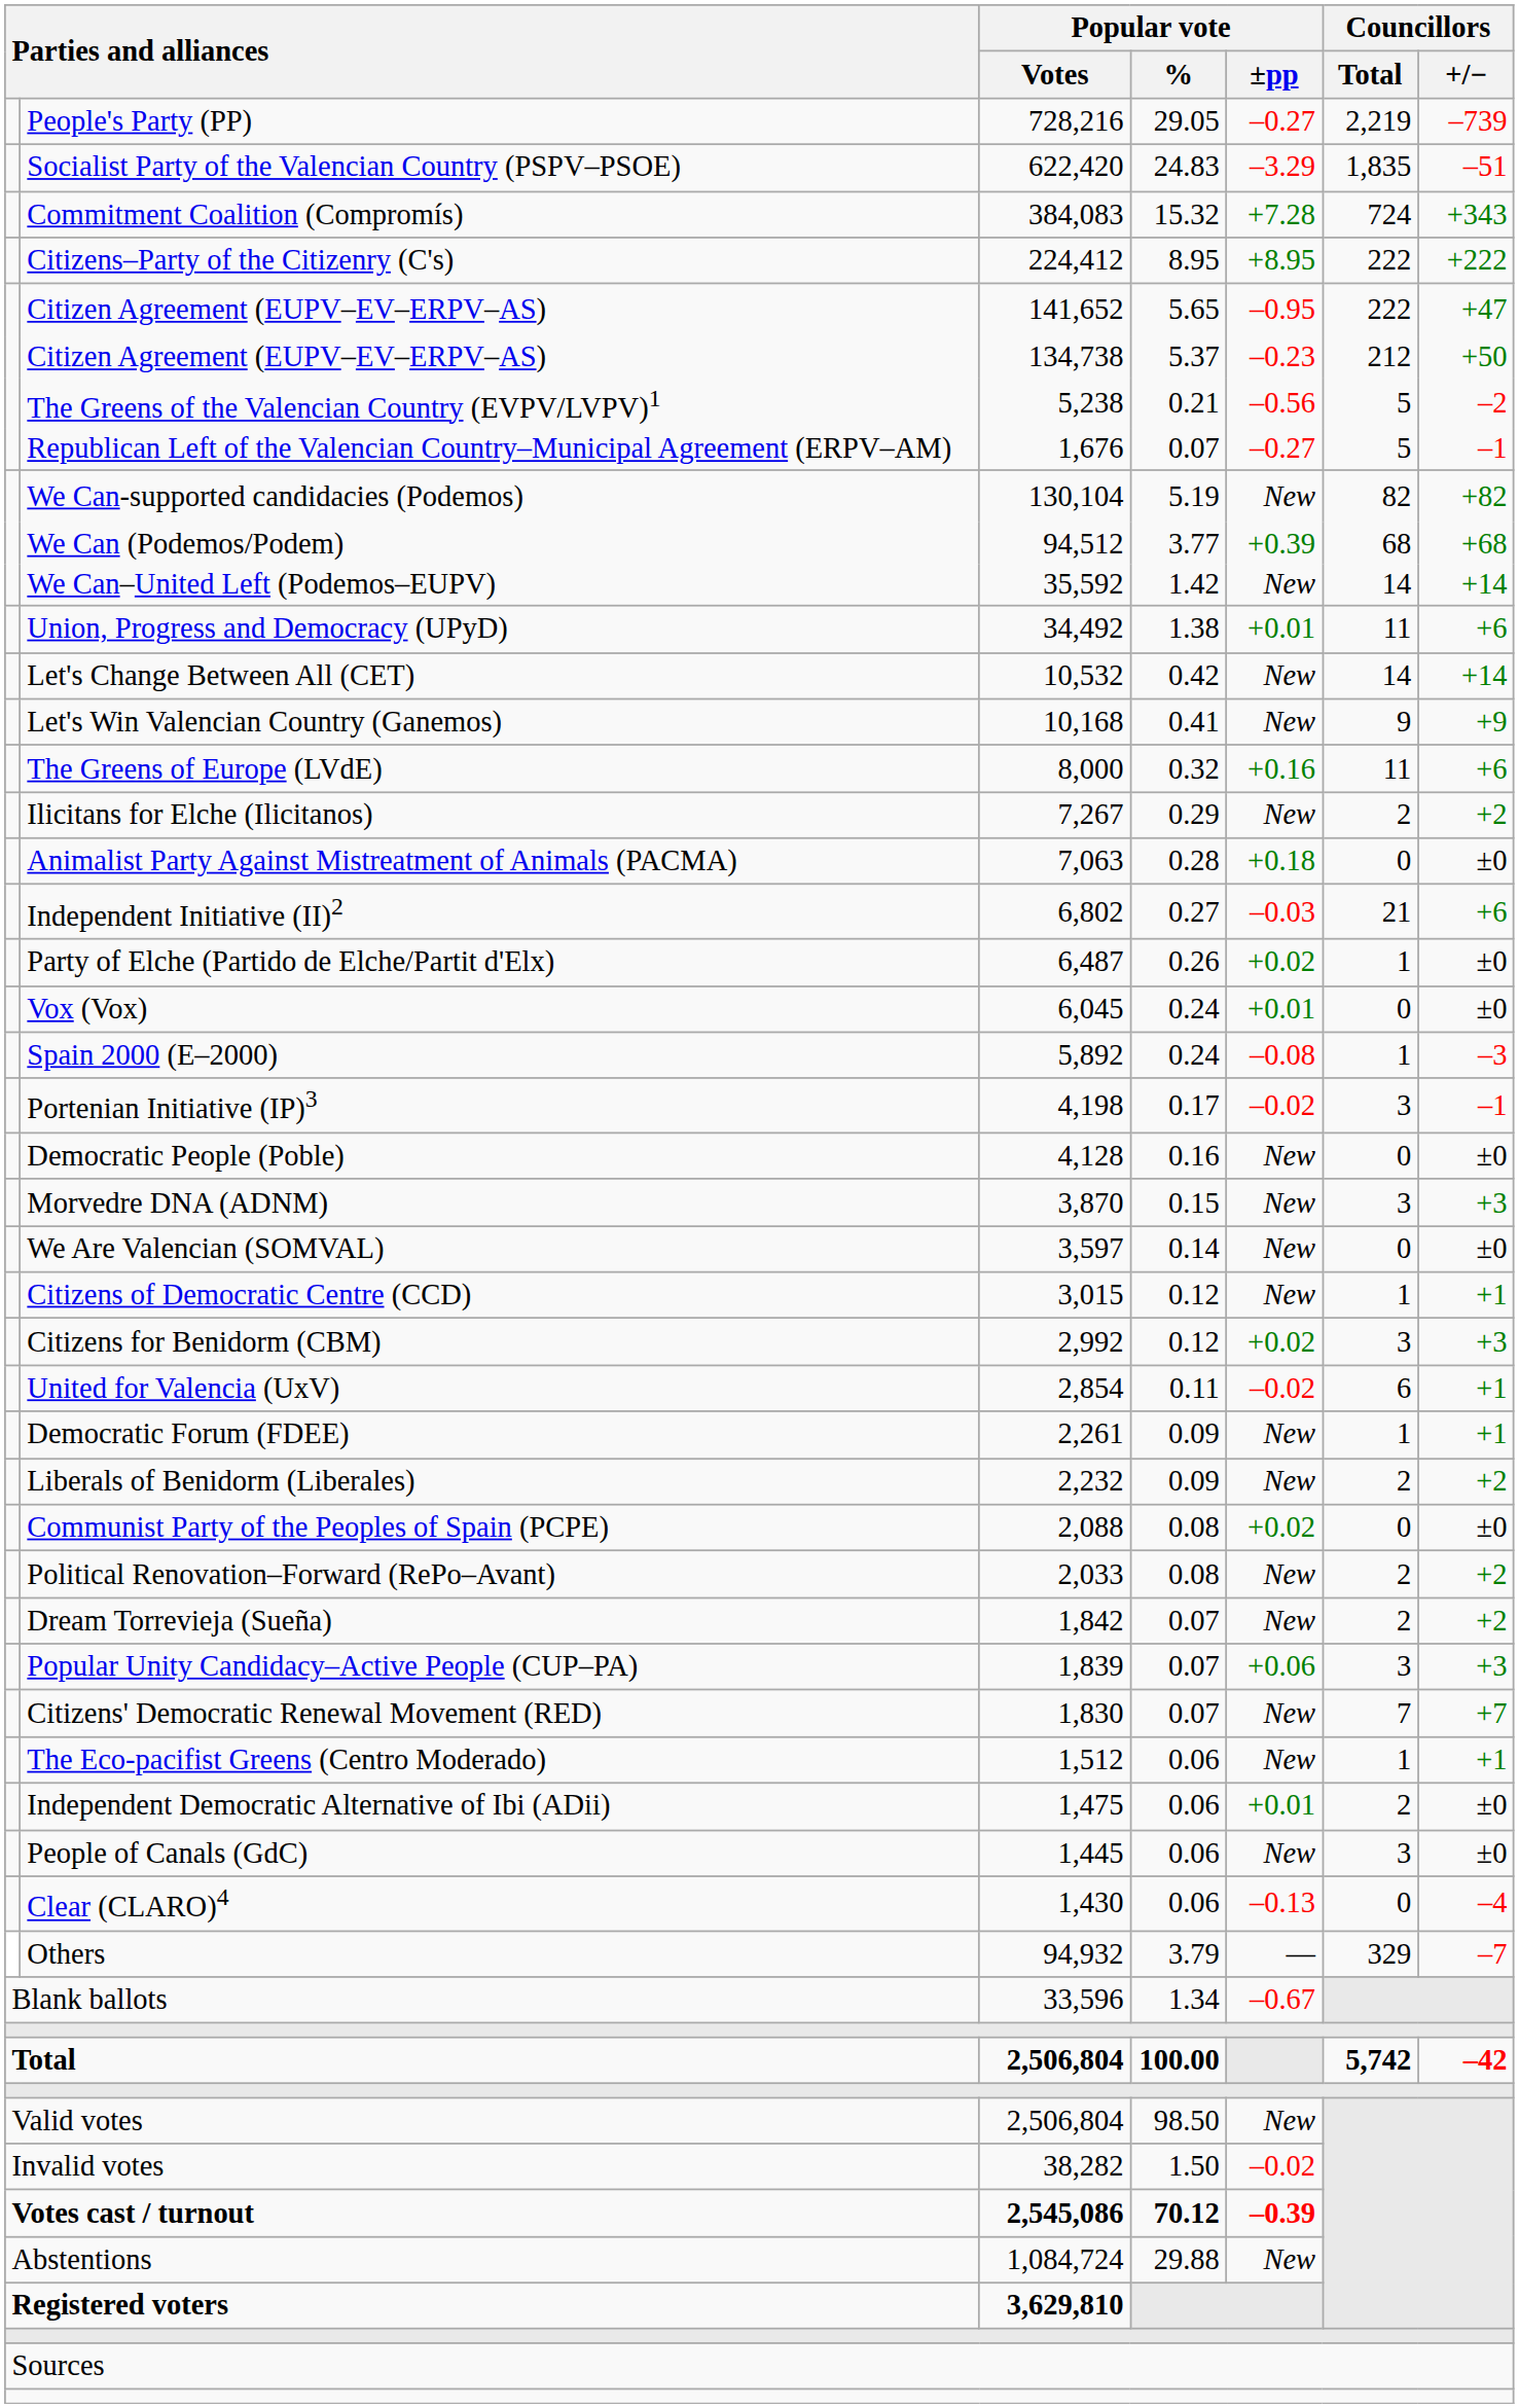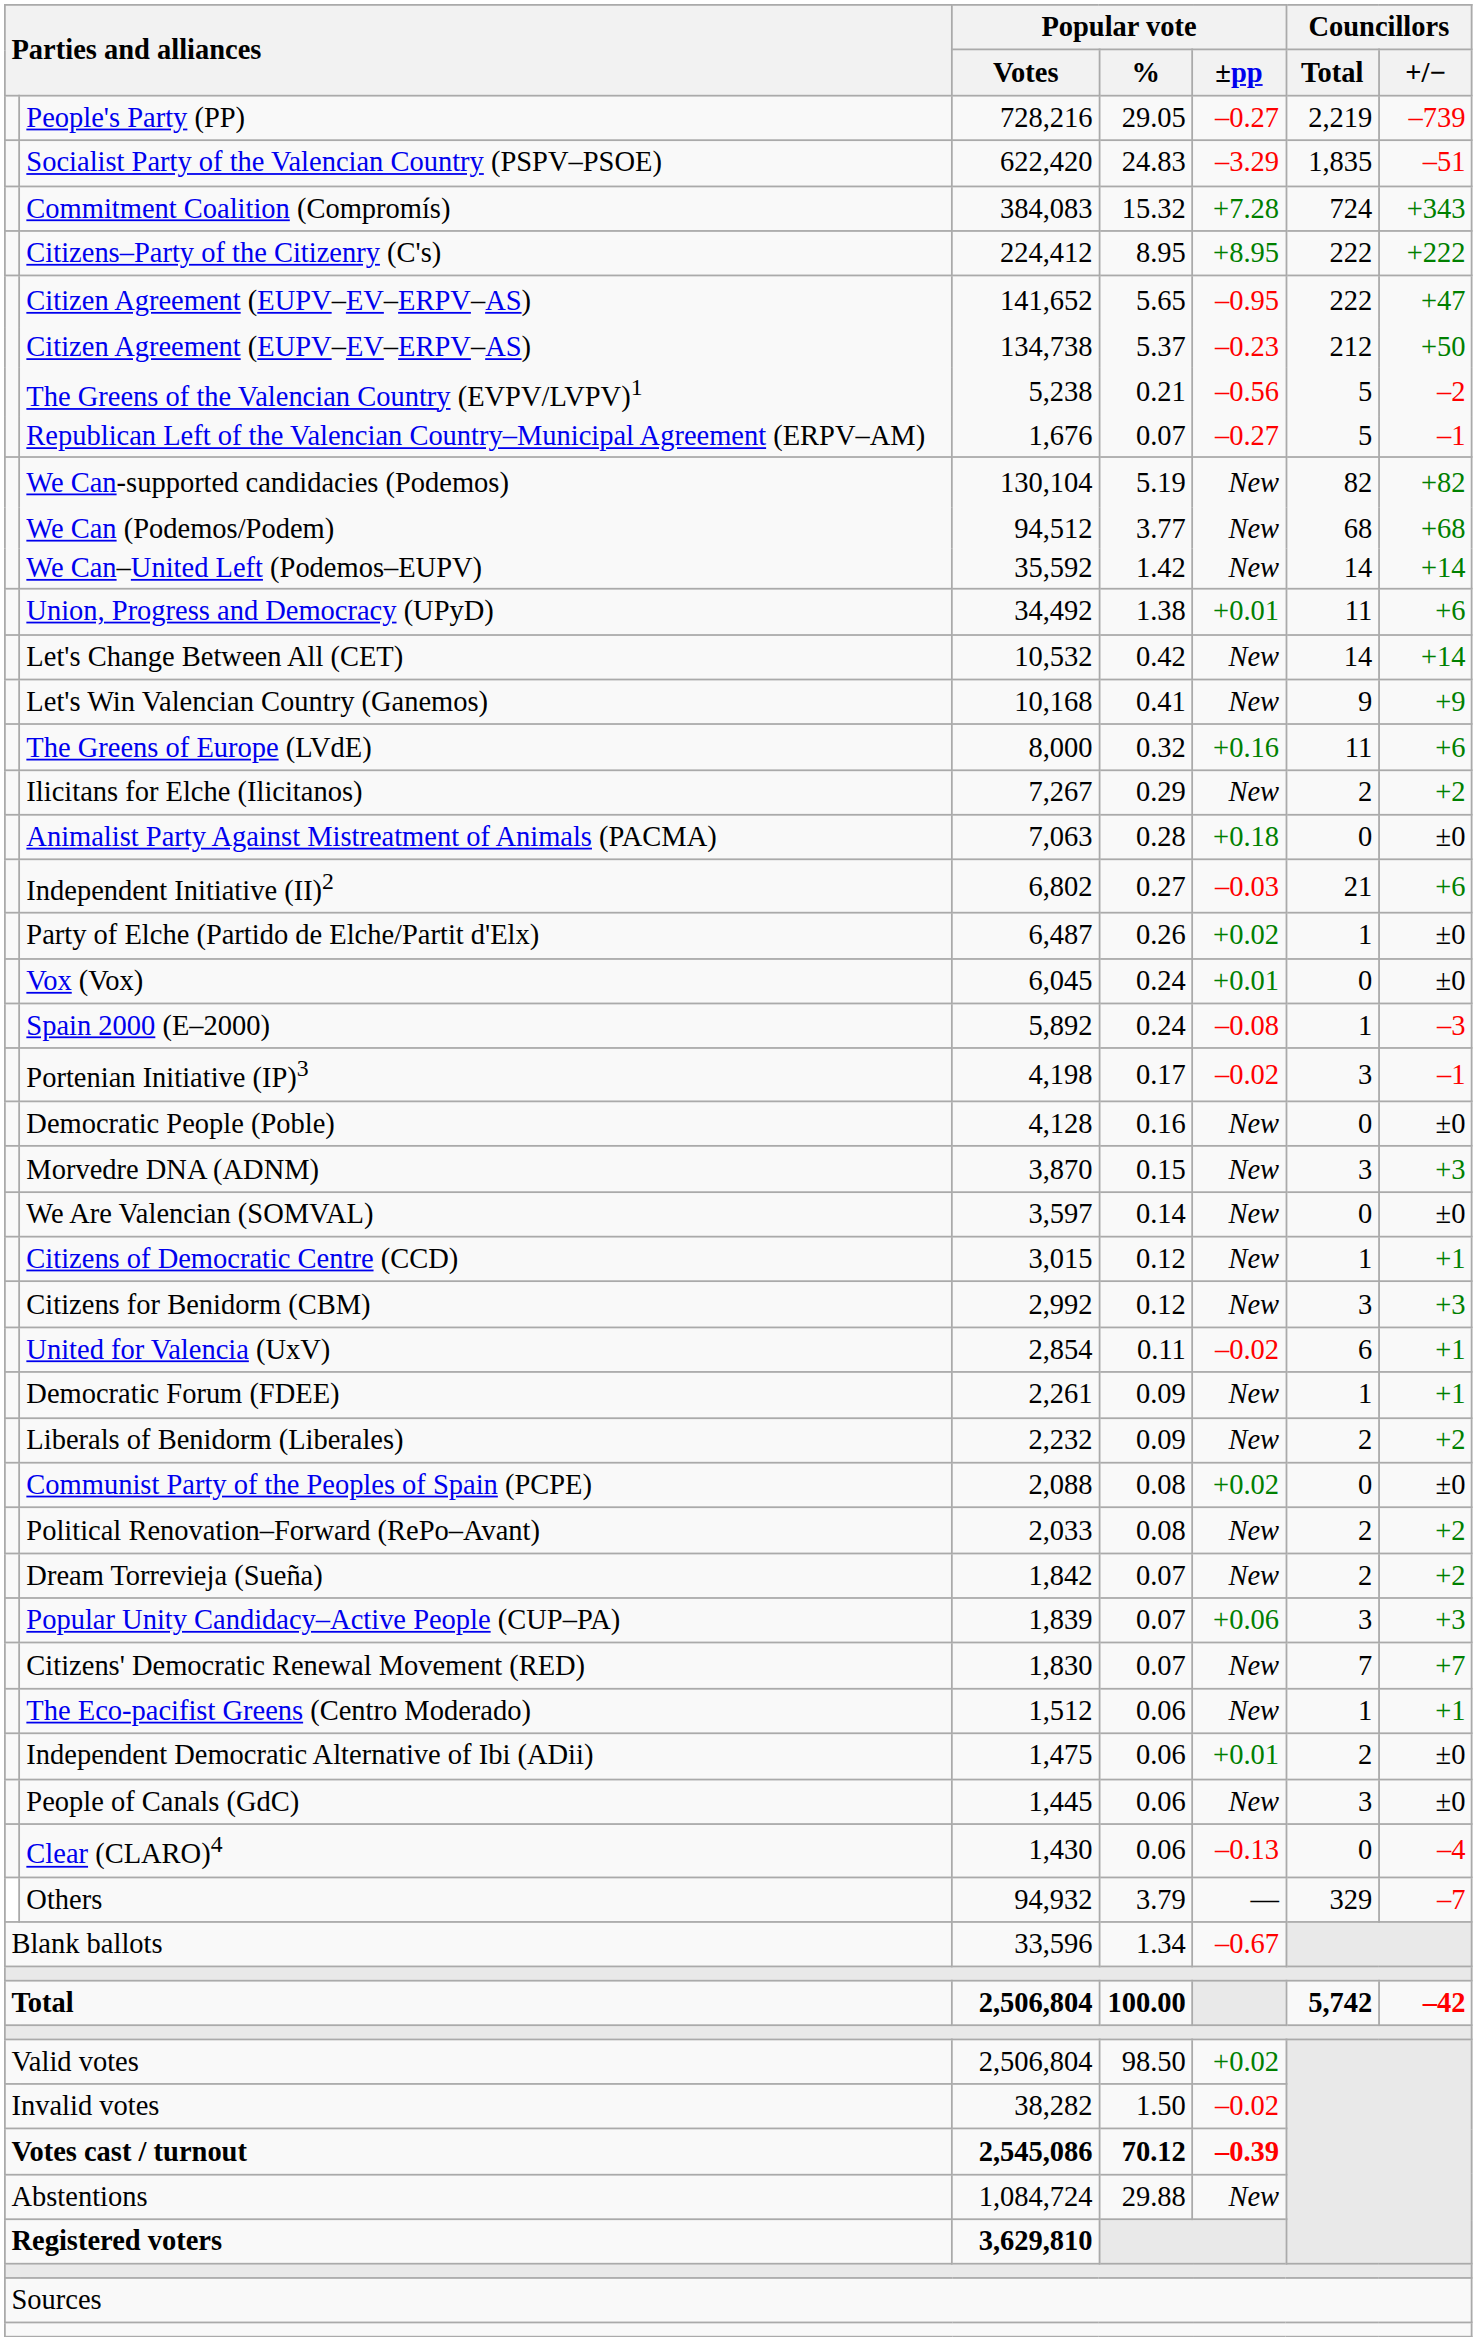We Can (Podemos/Podem) | Popular vote / ±pp: +0.39 -> New
Citizens for Benidorm (CBM) | Popular vote / ±pp: +0.02 -> New
Valid votes | Popular vote / ±pp: New -> +0.02
